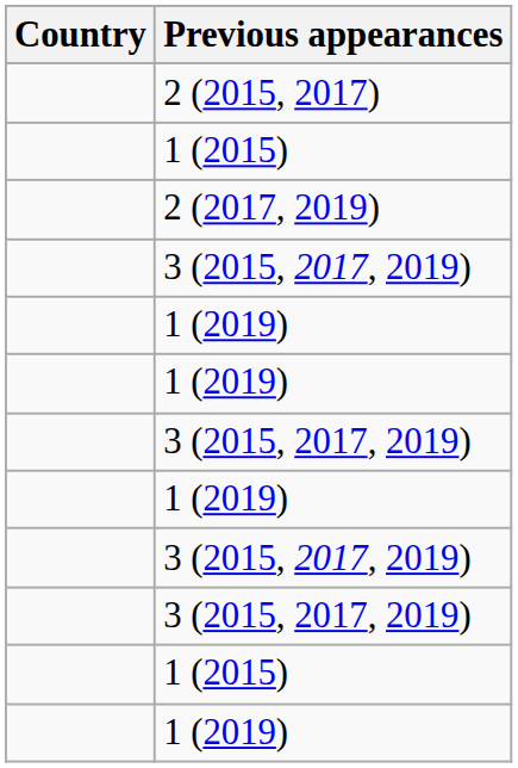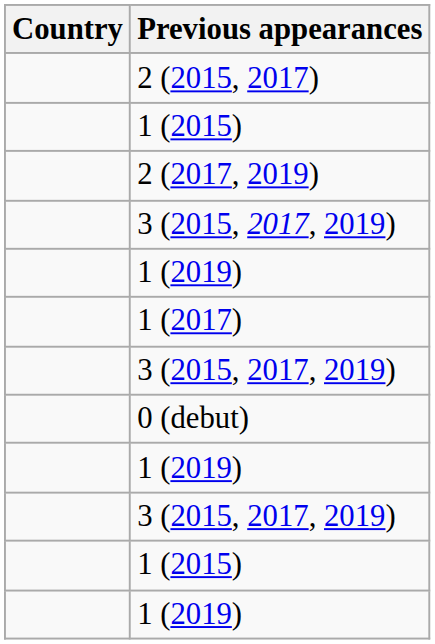row 7 | Previous appearances: 1 (2019) -> 1 (2017)
row 9 | Previous appearances: 1 (2019) -> 0 (debut)
row 10 | Previous appearances: 3 (2015, 2017, 2019) -> 1 (2019)
